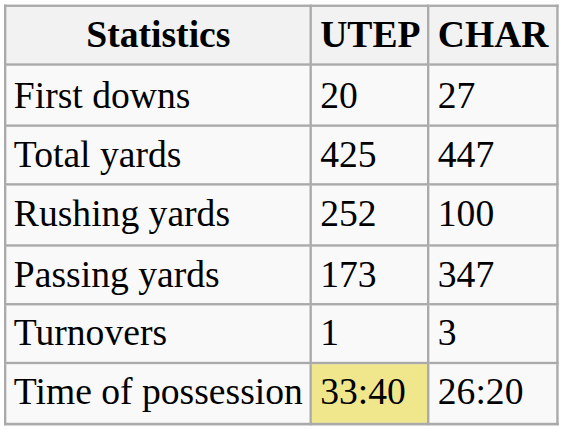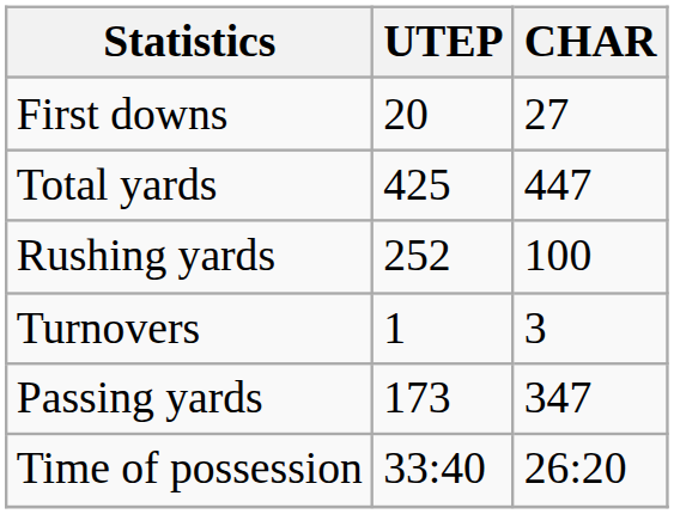rows swapped: Passing yards <-> Turnovers
Time of possession | UTEP: khaki background -> no background
